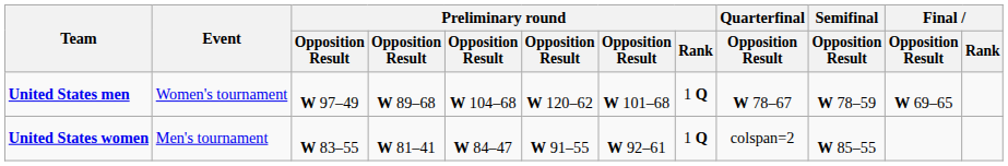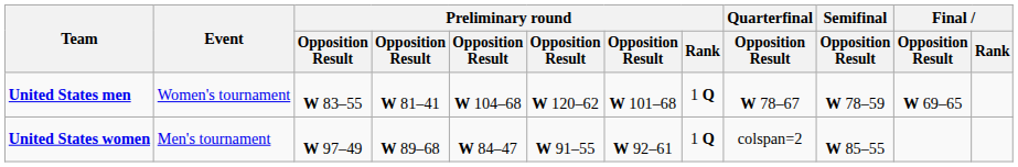United States men | column 3: W 97–49 -> W 83–55
United States men | column 4: W 89–68 -> W 81–41
United States women | column 3: W 83–55 -> W 97–49
United States women | column 4: W 81–41 -> W 89–68
